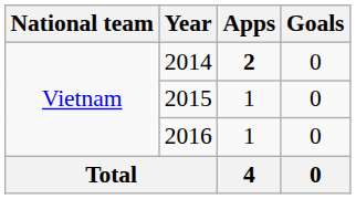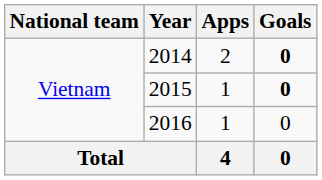2014 | Apps: bold -> normal
2014 | Goals: normal -> bold
2015 | Goals: normal -> bold
